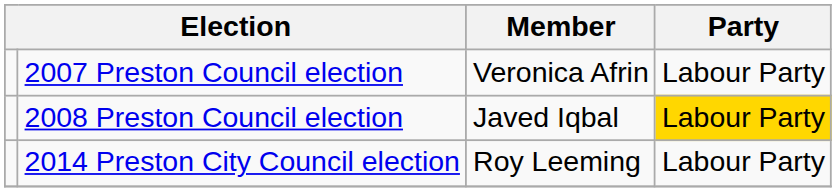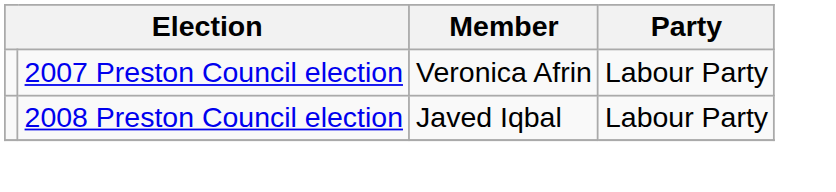2008 Preston Council election | Party: gold background -> no background
- row: 2014 Preston City Council election | Roy Leeming | Labour Party
